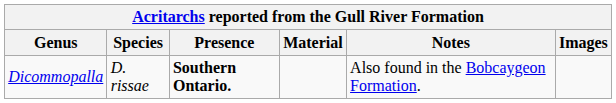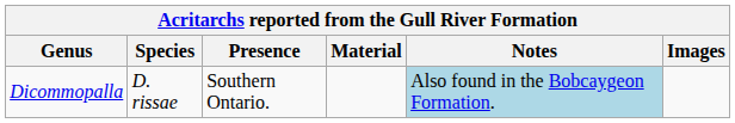Dicommopalla | Presence: bold -> normal
Dicommopalla | Notes: no background -> lightblue background
